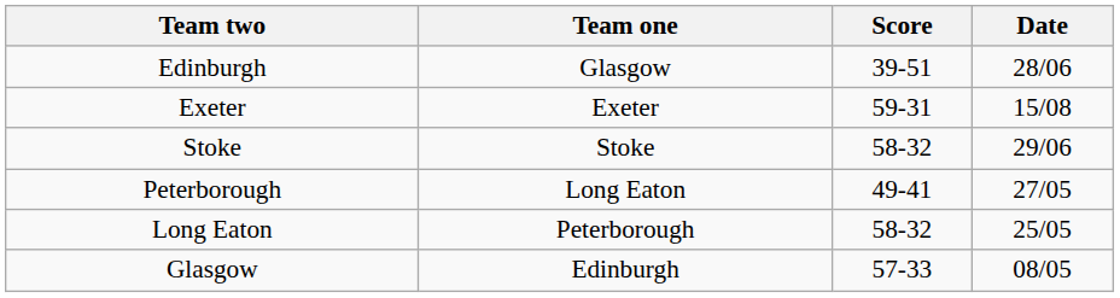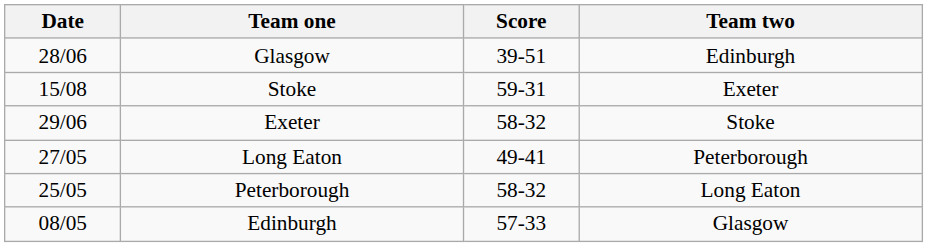columns swapped: Date <-> Team two
row 3 | Team one: Exeter -> Stoke
row 4 | Team one: Stoke -> Exeter
